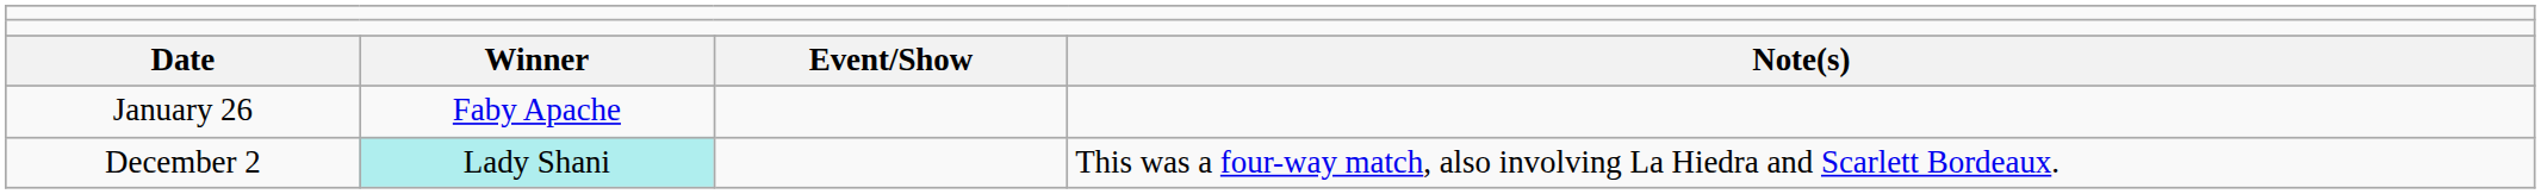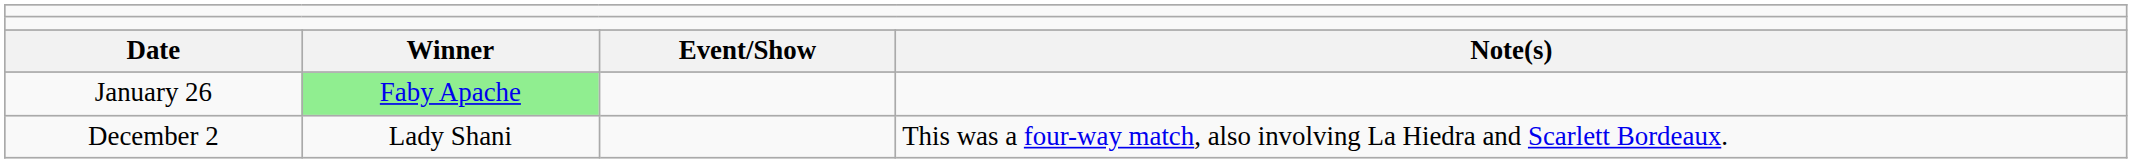January 26 | column 2: no background -> lightgreen background
December 2 | column 2: paleturquoise background -> no background
